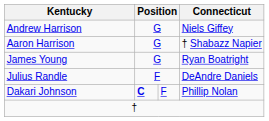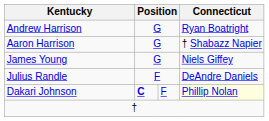Andrew Harrison | Connecticut: Niels Giffey -> Ryan Boatright
James Young | Connecticut: Ryan Boatright -> Niels Giffey
Dakari Johnson | Connecticut: no background -> lightyellow background
